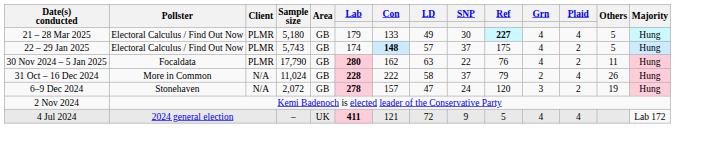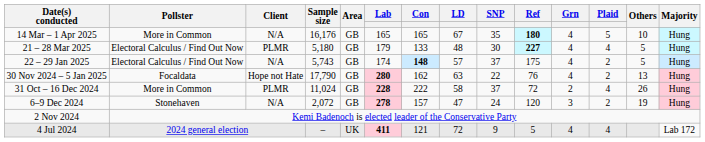+ row: 14 Mar – 1 Apr 2025 | More in Common | N/A | 16,176 | GB | 165 | 165 | 67 | 35 | 180 | 4 | 5 | 10 | Hung
21 – 28 Mar 2025 | LD: 49 -> 48
22 – 29 Jan 2025 | Client: PLMR -> N/A
30 Nov 2024 – 5 Jan 2025 | Client: PLMR -> Hope not Hate
30 Nov 2024 – 5 Jan 2025 | Others: 11 -> 13
31 Oct – 16 Dec 2024 | Client: N/A -> PLMR
31 Oct – 16 Dec 2024 | Ref: 79 -> 72
